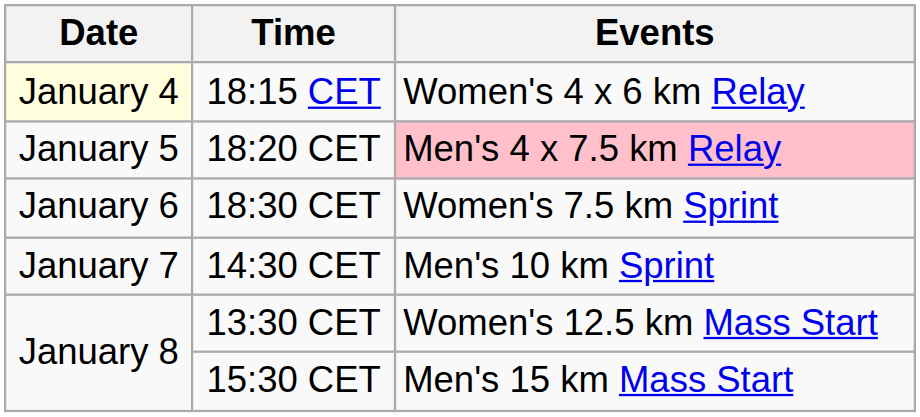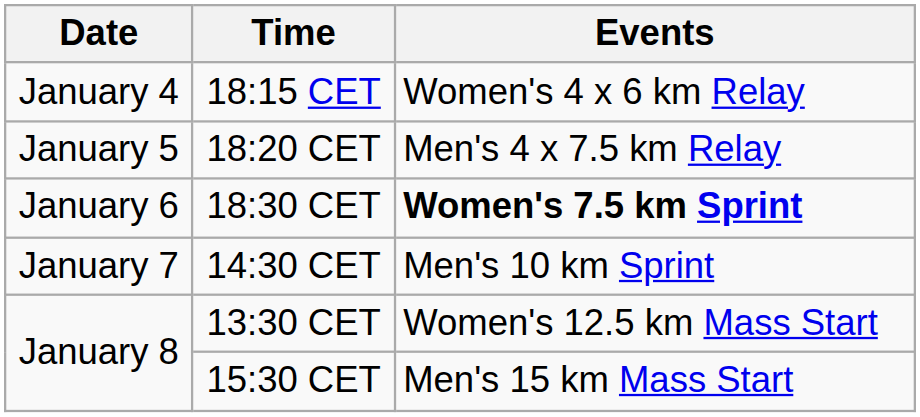18:15 CET | Date: lightyellow background -> no background
18:20 CET | Events: pink background -> no background
18:30 CET | Events: normal -> bold
